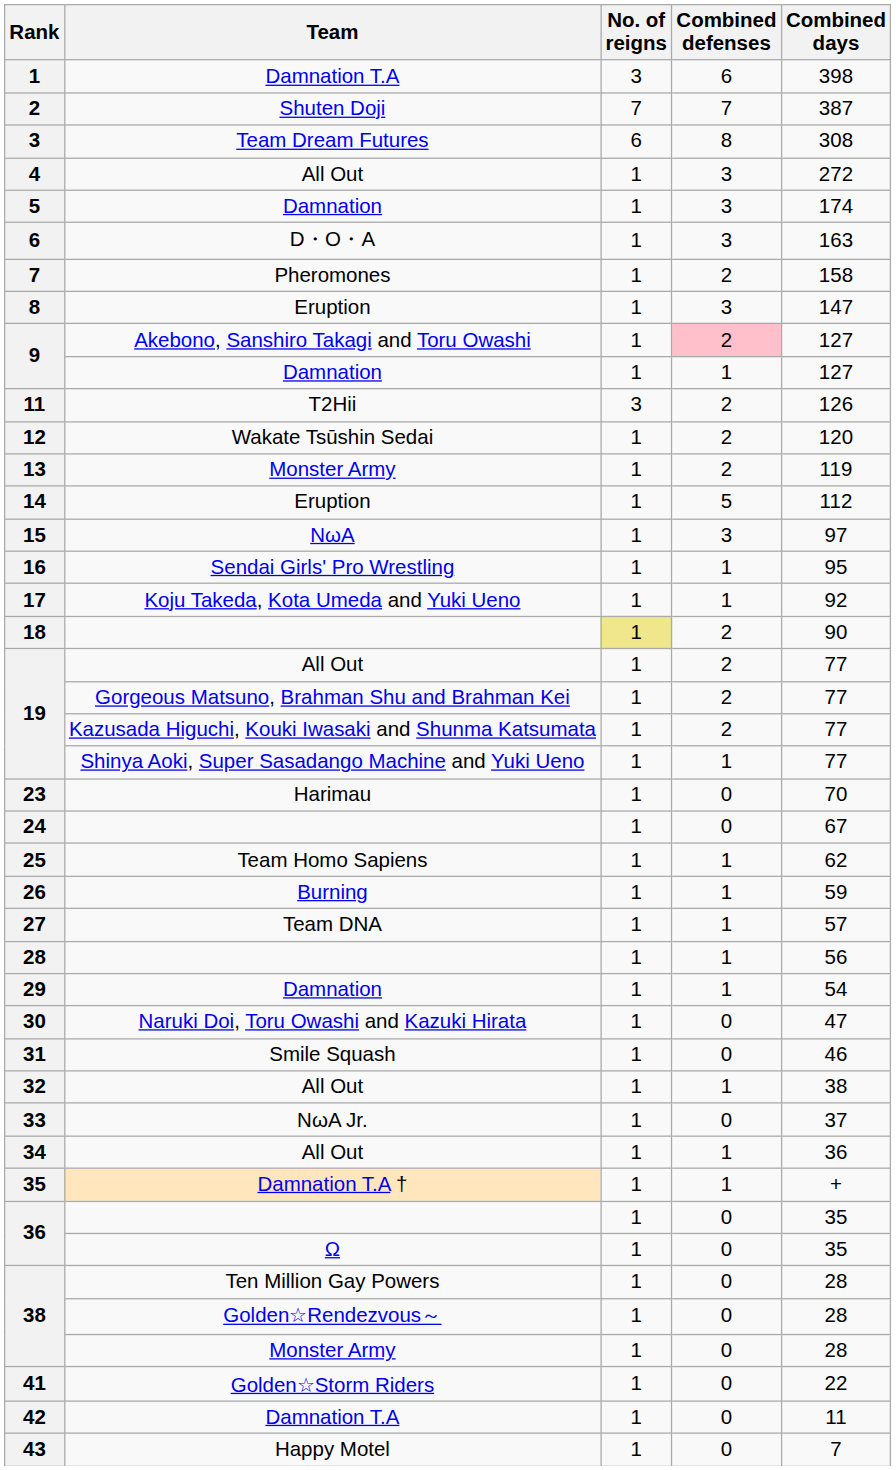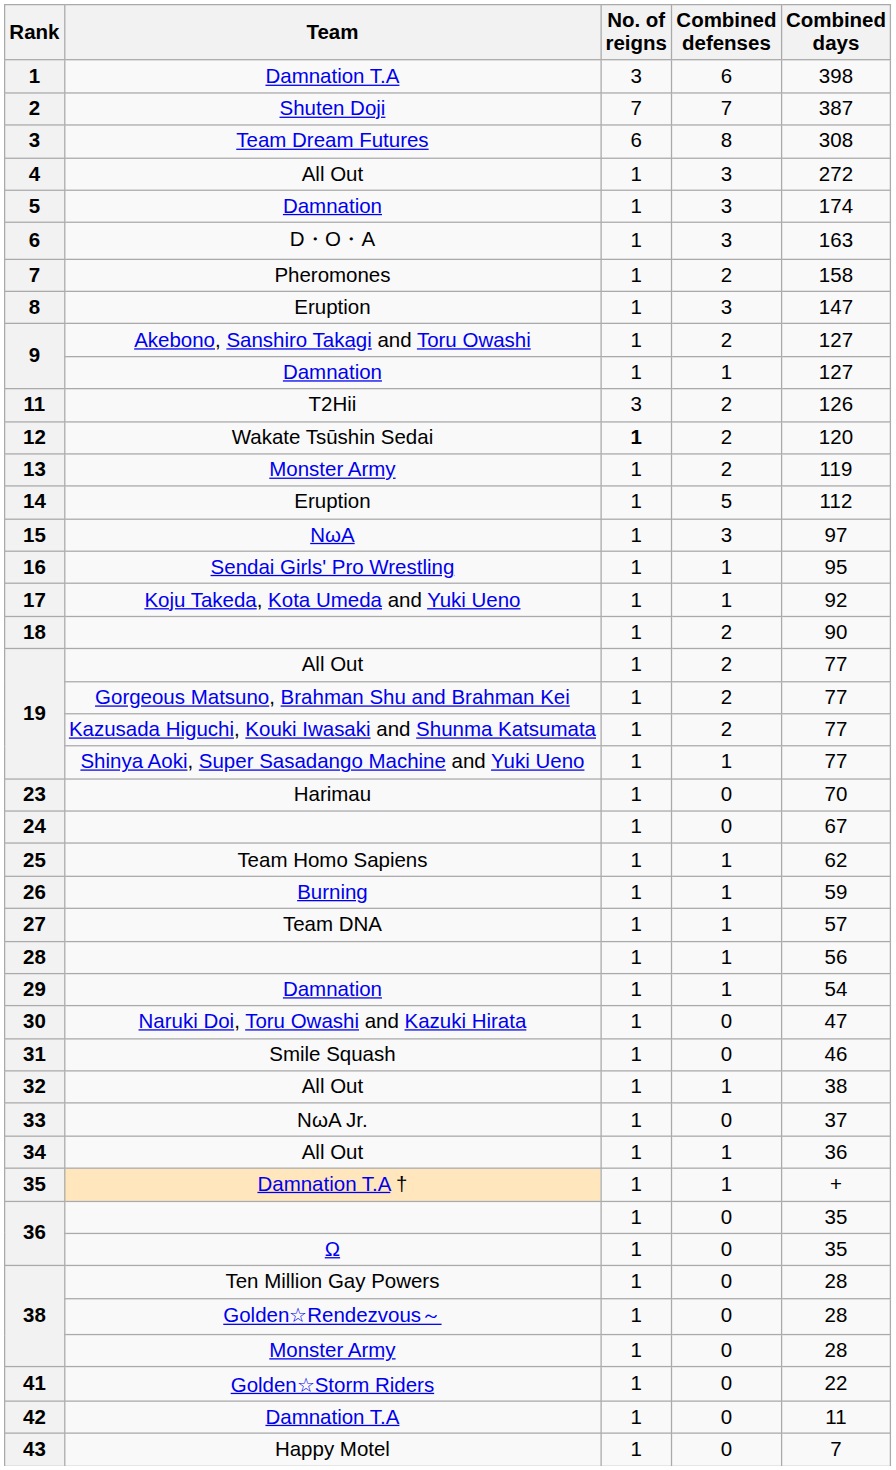9 / Akebono, Sanshiro Takagi and Toru Owashi | Combined defenses: pink background -> no background
12 | No. of reigns: normal -> bold
18 | No. of reigns: khaki background -> no background
